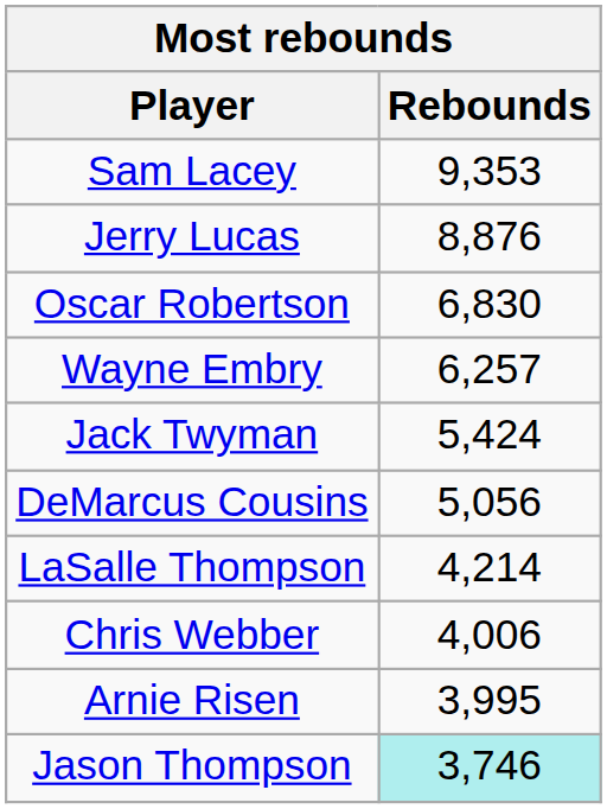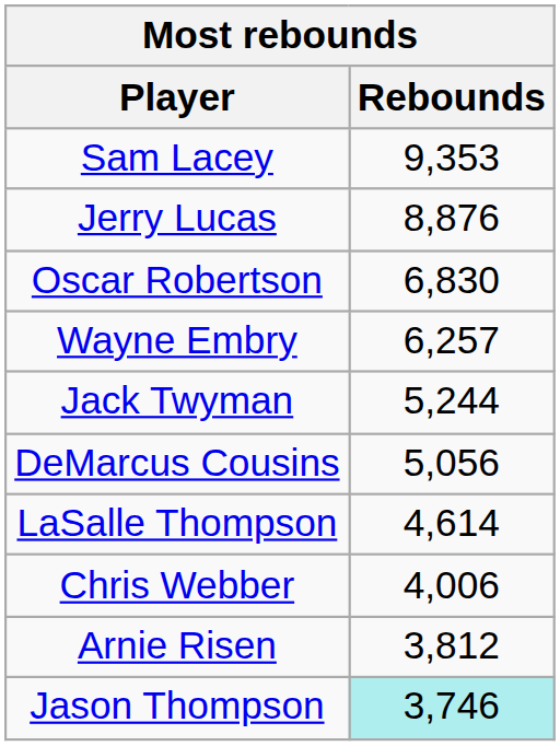Jack Twyman | Rebounds: 5,424 -> 5,244
LaSalle Thompson | Rebounds: 4,214 -> 4,614
Arnie Risen | Rebounds: 3,995 -> 3,812
